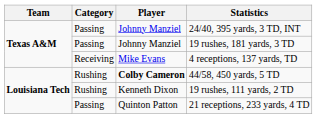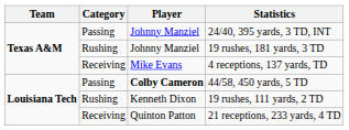19 rushes, 181 yards, 3 TD | Category: Passing -> Rushing
44/58, 450 yards, 5 TD | Category: Rushing -> Passing
21 receptions, 233 yards, 4 TD | Category: Passing -> Receiving
